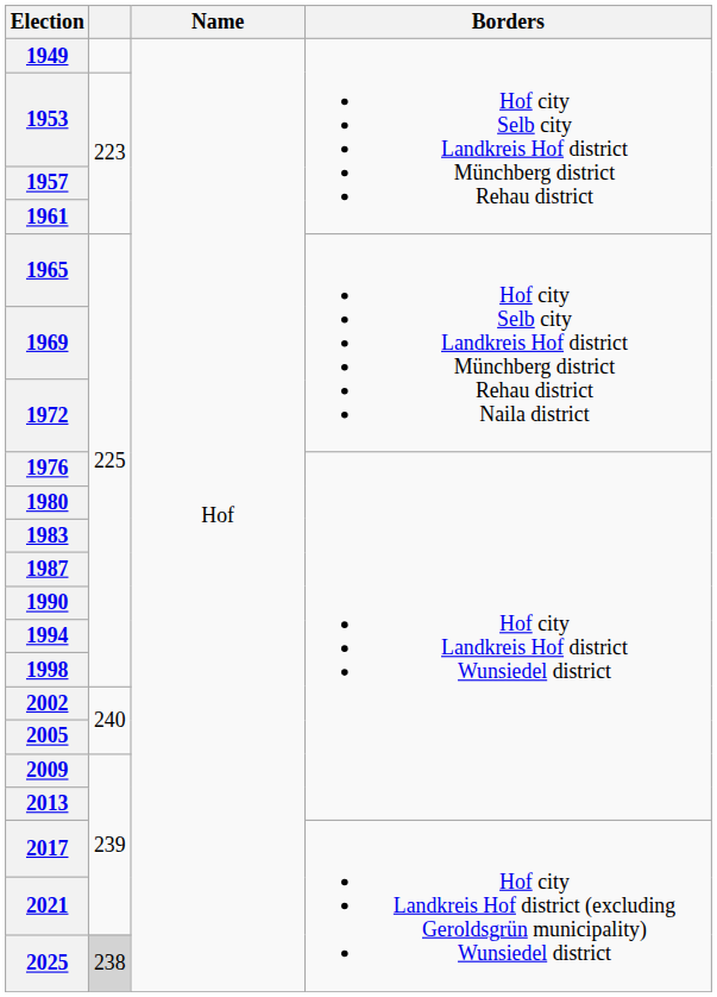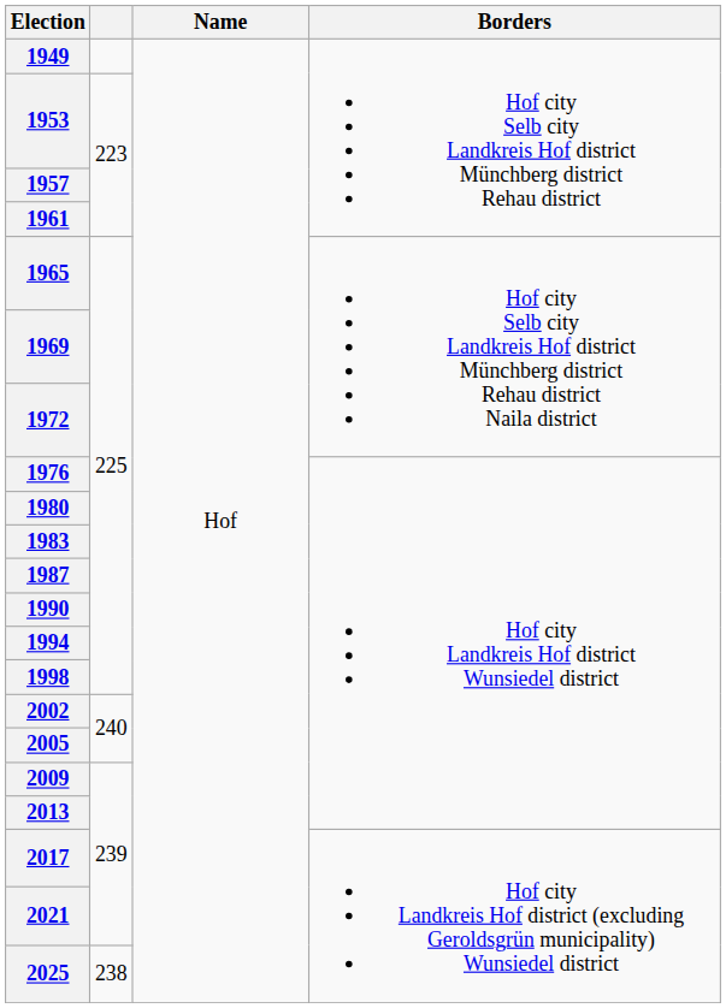2025 | column 2: lightgrey background -> no background
